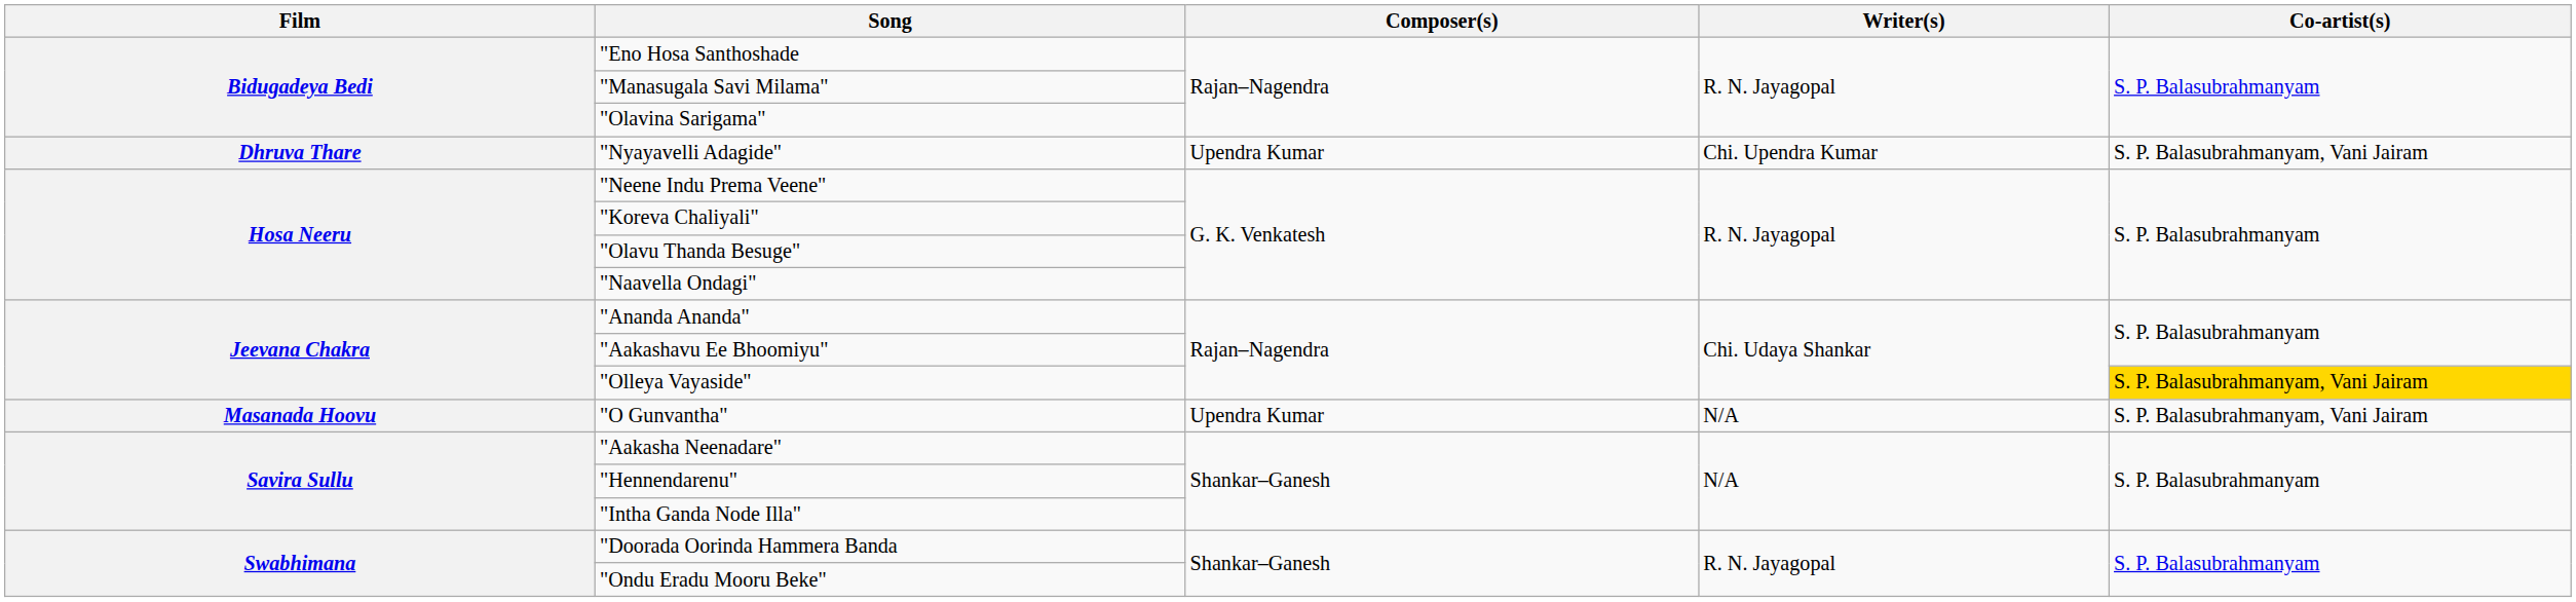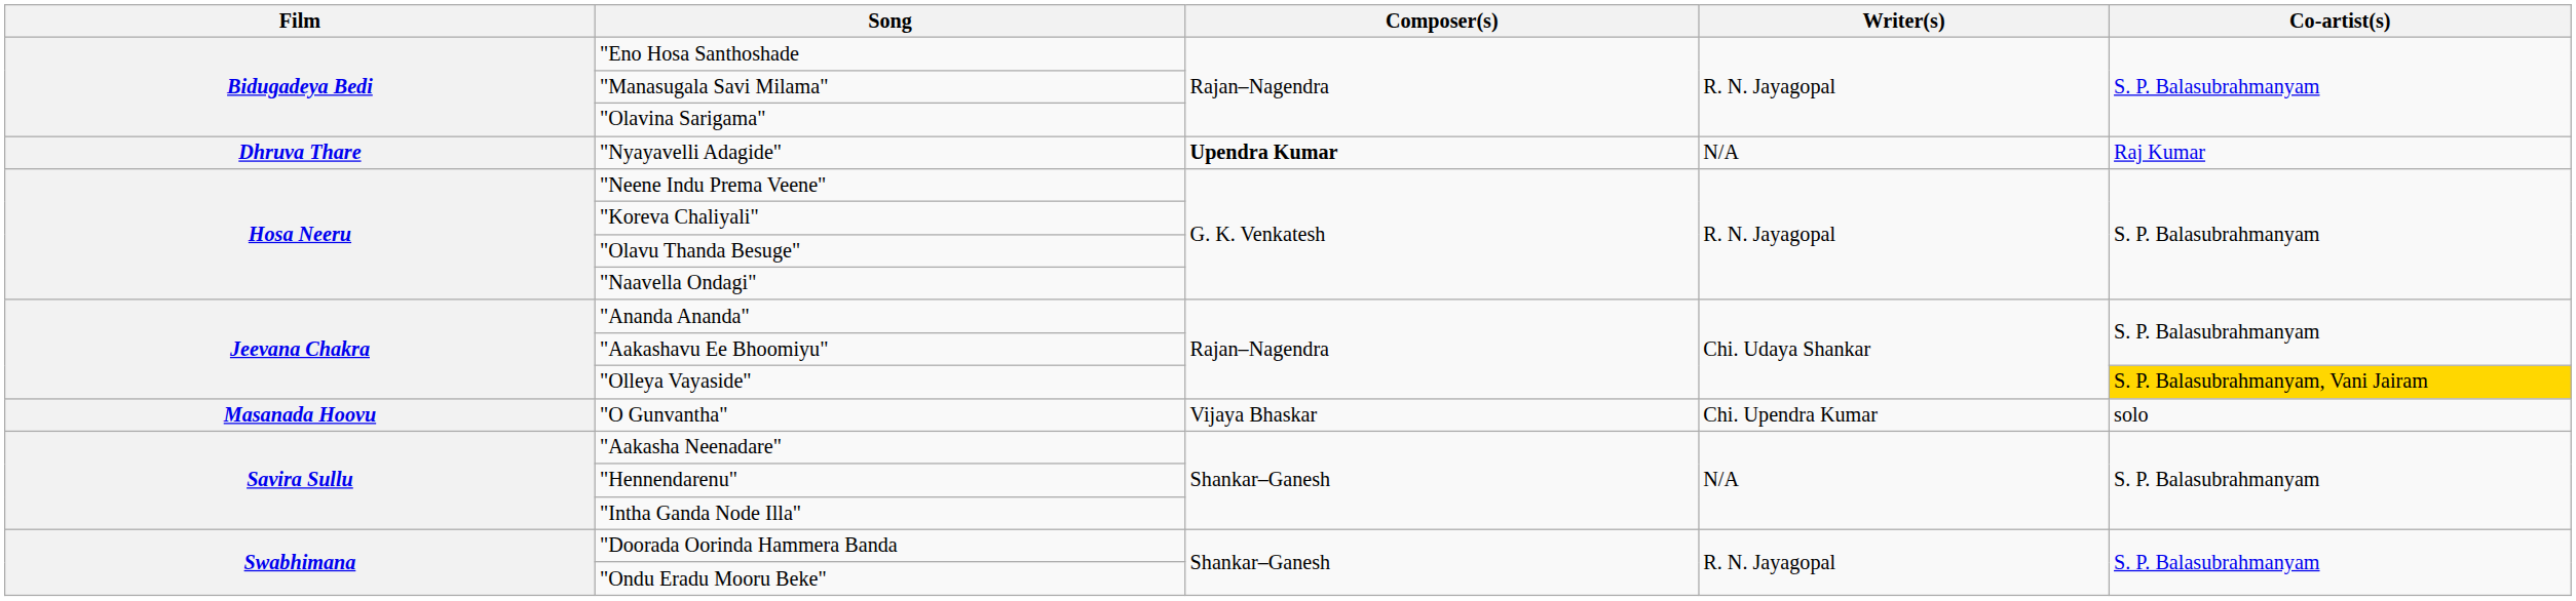"Nyayavelli Adagide" | Composer(s): normal -> bold
"Nyayavelli Adagide" | Writer(s): Chi. Upendra Kumar -> N/A
"Nyayavelli Adagide" | Co-artist(s): S. P. Balasubrahmanyam, Vani Jairam -> Raj Kumar
"O Gunvantha" | Composer(s): Upendra Kumar -> Vijaya Bhaskar
"O Gunvantha" | Writer(s): N/A -> Chi. Upendra Kumar
"O Gunvantha" | Co-artist(s): S. P. Balasubrahmanyam, Vani Jairam -> solo
